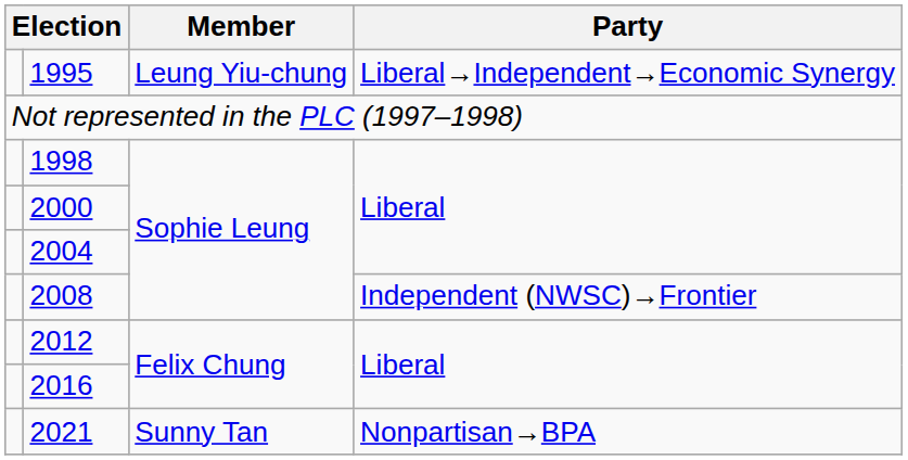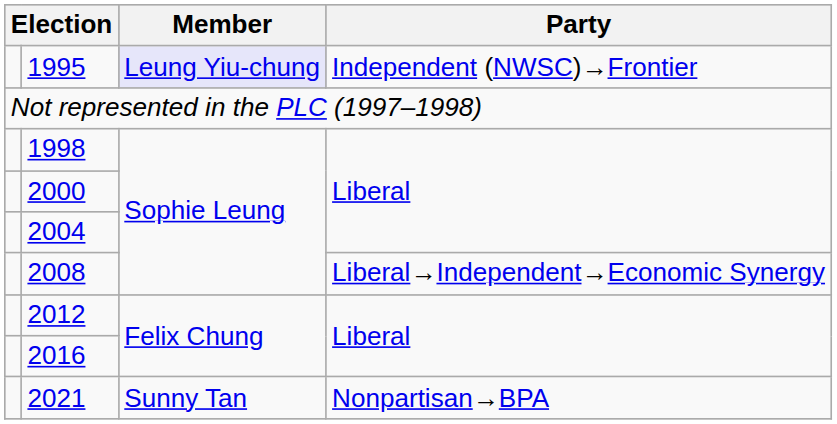1995 | Member: no background -> lavender background
1995 | Party: Liberal→Independent→Economic Synergy -> Independent (NWSC)→Frontier
2008 | Party: Independent (NWSC)→Frontier -> Liberal→Independent→Economic Synergy
